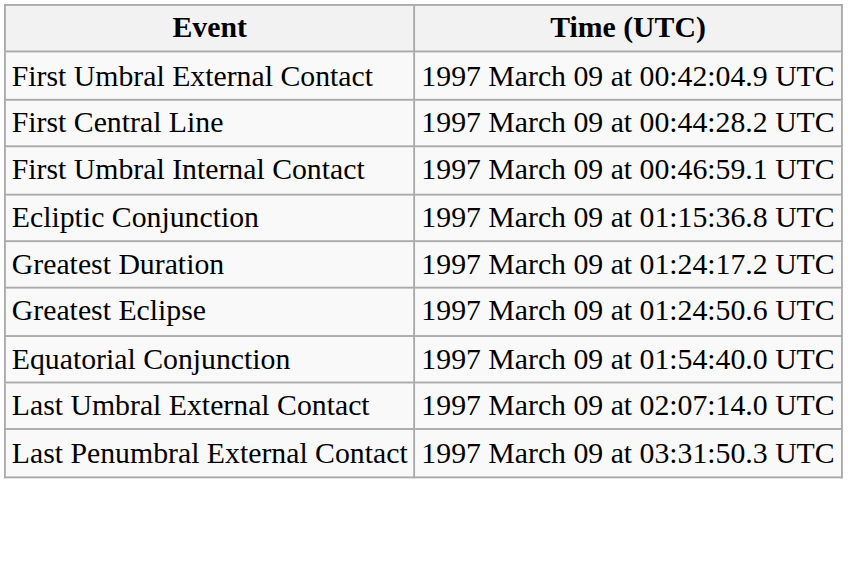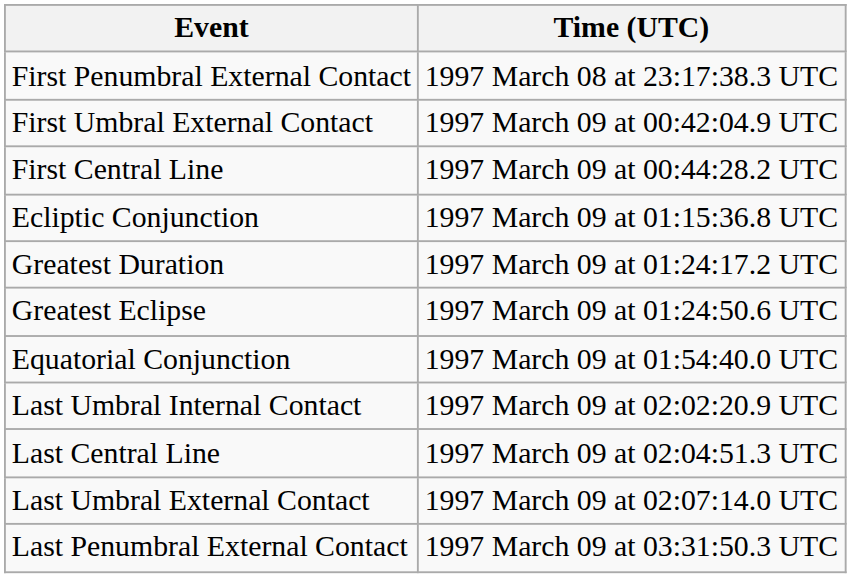+ row: First Penumbral External Contact | 1997 March 08 at 23:17:38.3 UTC
- row: First Umbral Internal Contact | 1997 March 09 at 00:46:59.1 UTC
+ row: Last Umbral Internal Contact | 1997 March 09 at 02:02:20.9 UTC
+ row: Last Central Line | 1997 March 09 at 02:04:51.3 UTC
